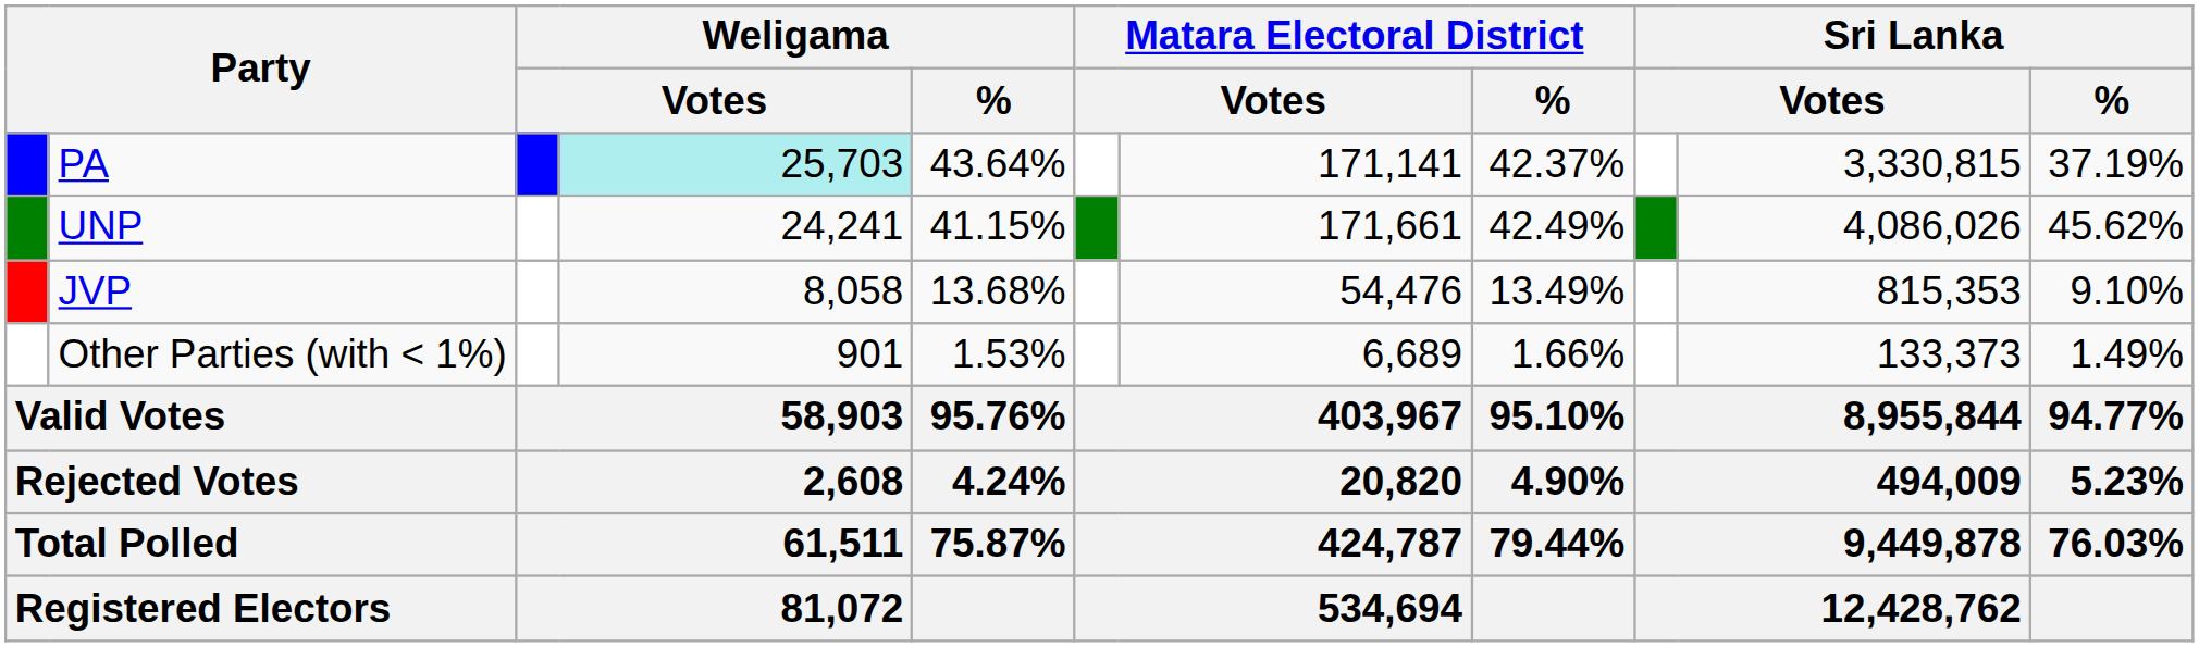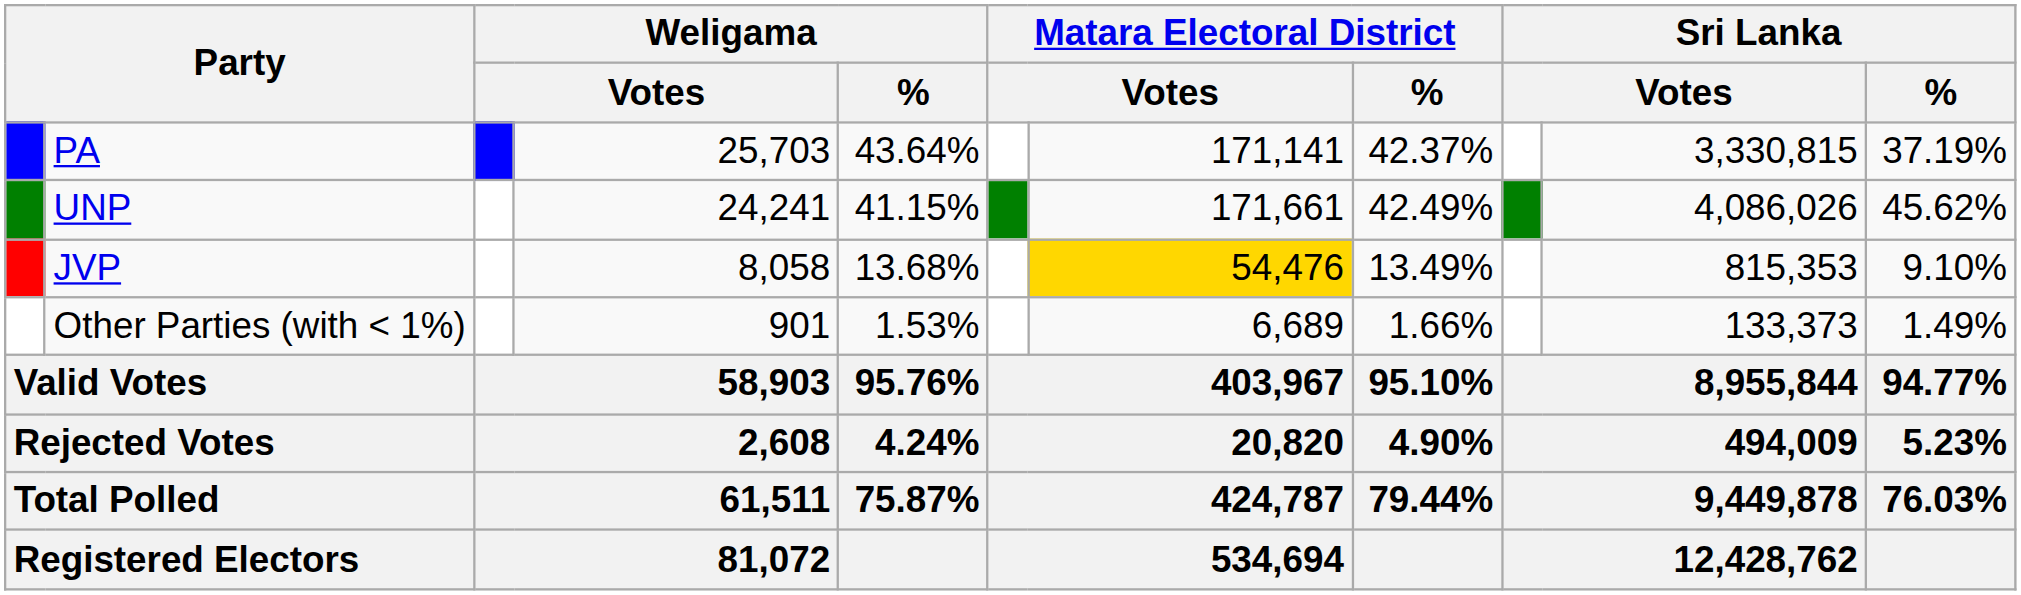PA | column 4: paleturquoise background -> no background
JVP | column 7: no background -> gold background
